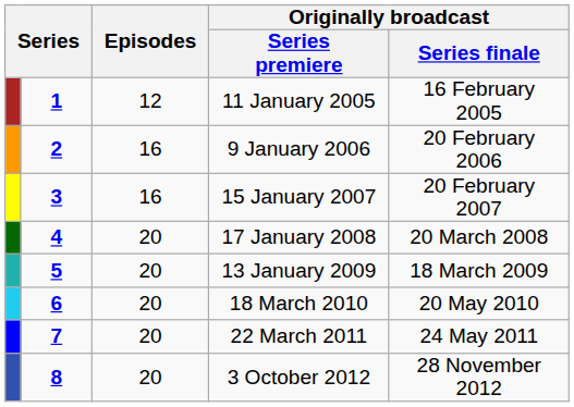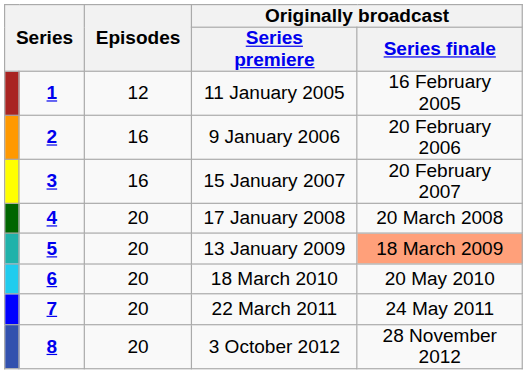13 January 2009 | Originally broadcast / Series finale: no background -> lightsalmon background
